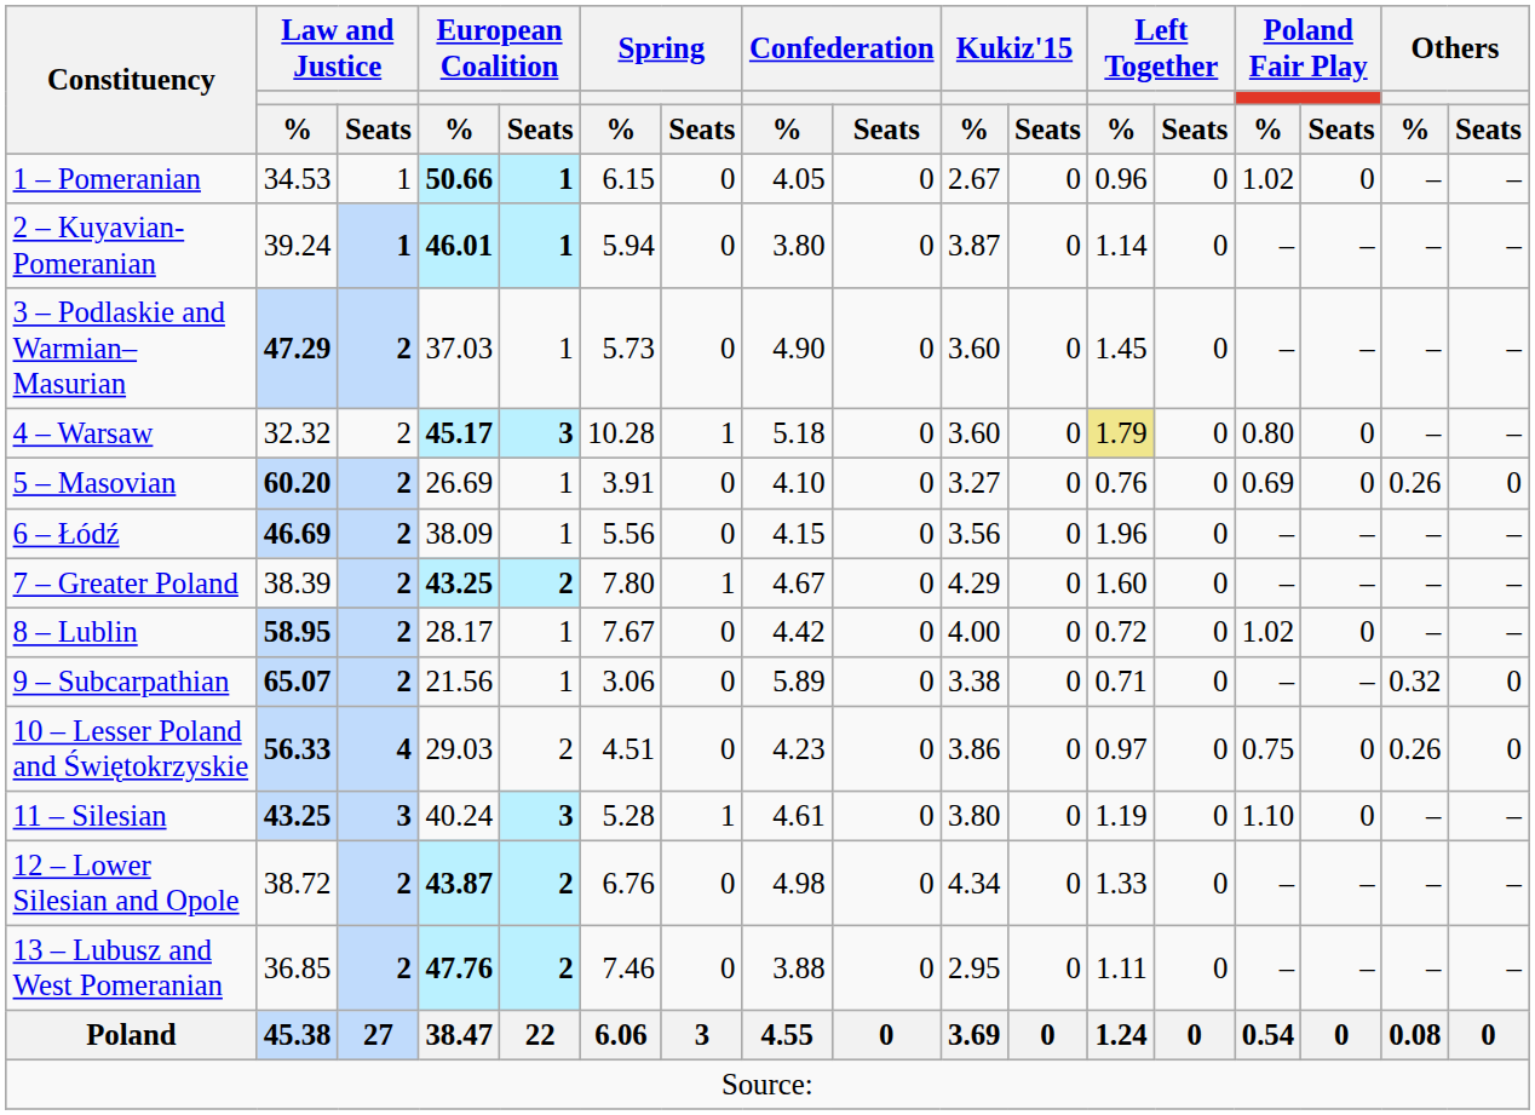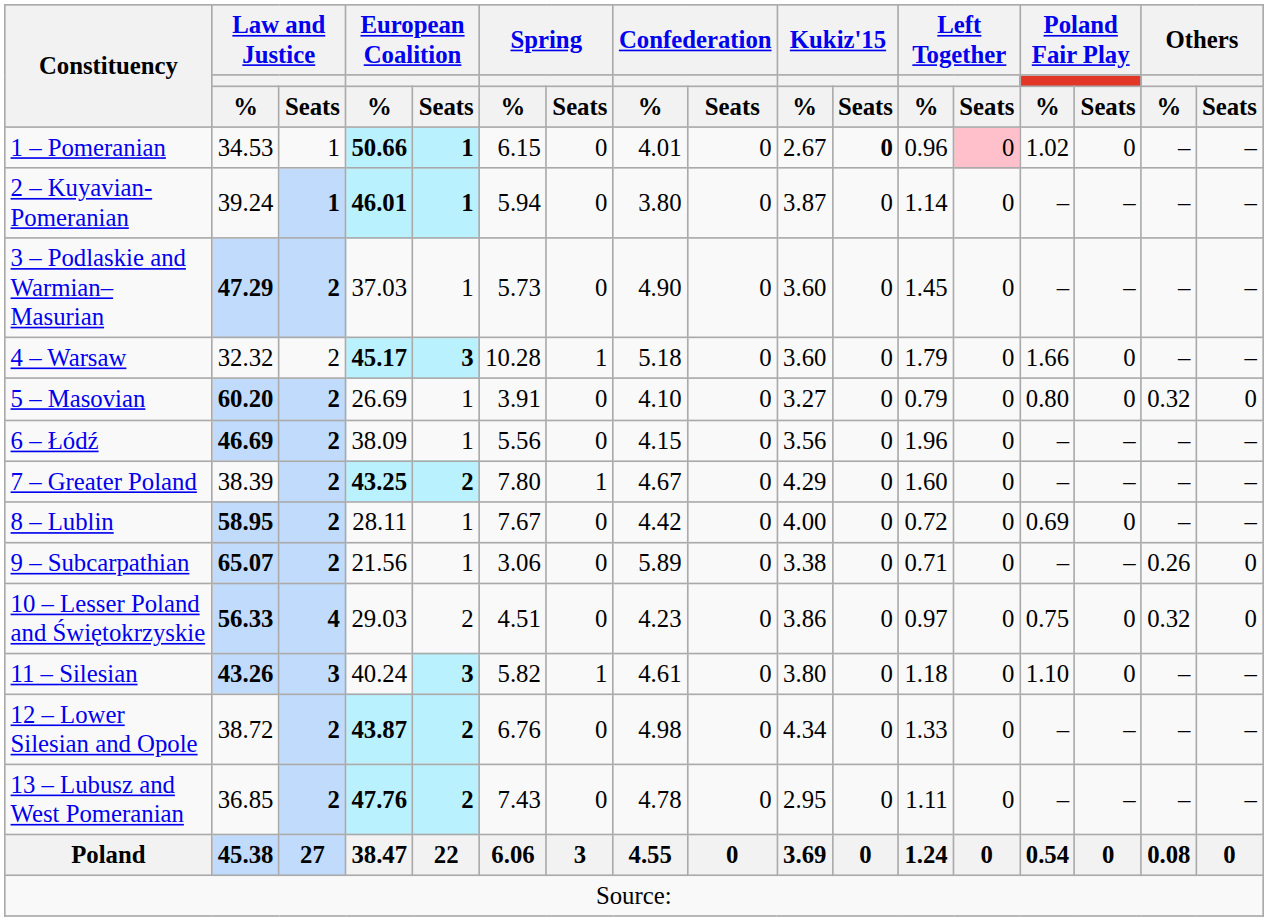1 – Pomeranian | Confederation / %: 4.05 -> 4.01
1 – Pomeranian | Kukiz'15 / Seats: normal -> bold
1 – Pomeranian | Left Together / Seats: no background -> pink background
4 – Warsaw | Left Together / %: khaki background -> no background
4 – Warsaw | Poland Fair Play / %: 0.80 -> 1.66
5 – Masovian | Left Together / %: 0.76 -> 0.79
5 – Masovian | Poland Fair Play / %: 0.69 -> 0.80
5 – Masovian | Others / %: 0.26 -> 0.32
8 – Lublin | European Coalition / %: 28.17 -> 28.11
8 – Lublin | Poland Fair Play / %: 1.02 -> 0.69
9 – Subcarpathian | Others / %: 0.32 -> 0.26
10 – Lesser Poland and Świętokrzyskie | Others / %: 0.26 -> 0.32
11 – Silesian | Law and Justice / %: 43.25 -> 43.26
11 – Silesian | Spring / %: 5.28 -> 5.82
11 – Silesian | Left Together / %: 1.19 -> 1.18
13 – Lubusz and West Pomeranian | Spring / %: 7.46 -> 7.43
13 – Lubusz and West Pomeranian | Confederation / %: 3.88 -> 4.78
